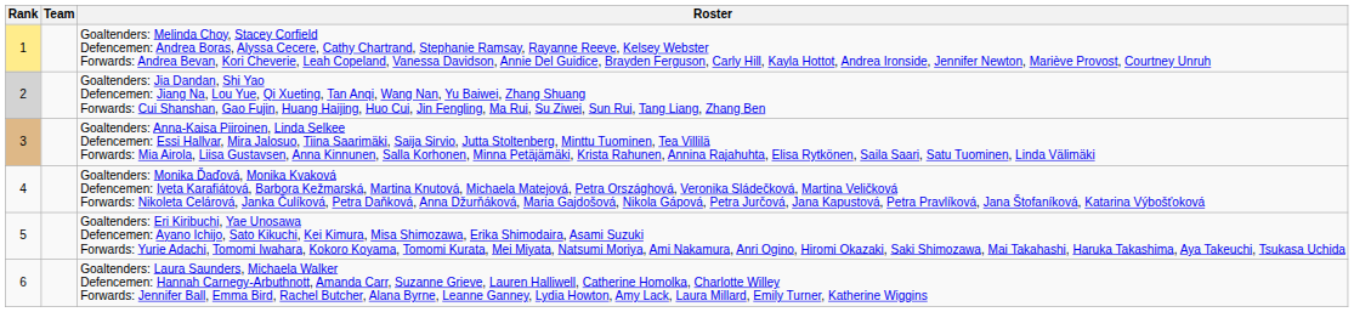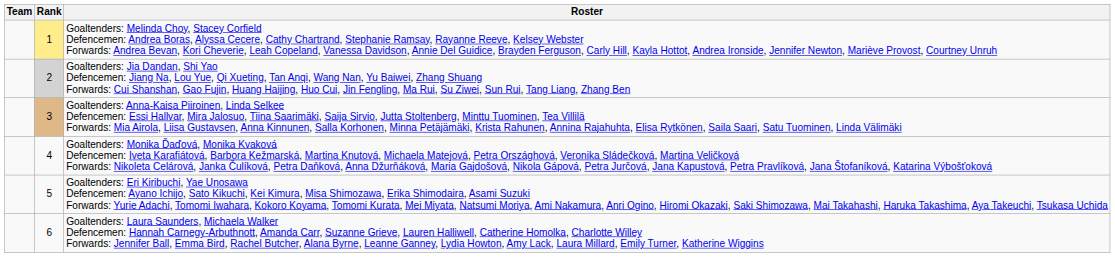columns swapped: Rank <-> Team
